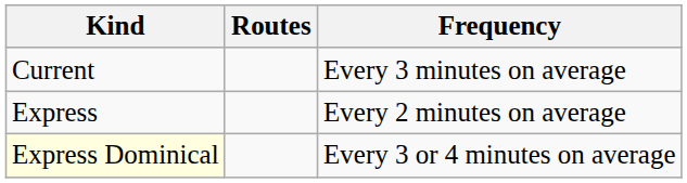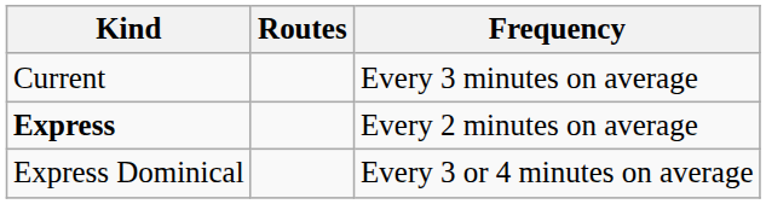row 3 | Kind: normal -> bold
row 4 | Kind: lightyellow background -> no background
